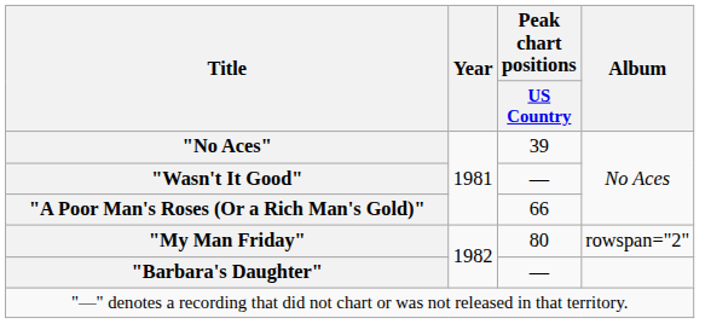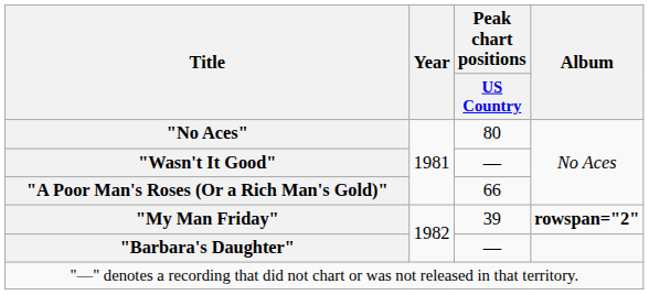"No Aces" | Peak chart positions / US Country: 39 -> 80
"My Man Friday" | Peak chart positions / US Country: 80 -> 39
"My Man Friday" | Album: normal -> bold
